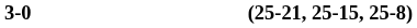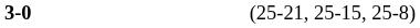row 1 | column 2: bold -> normal
